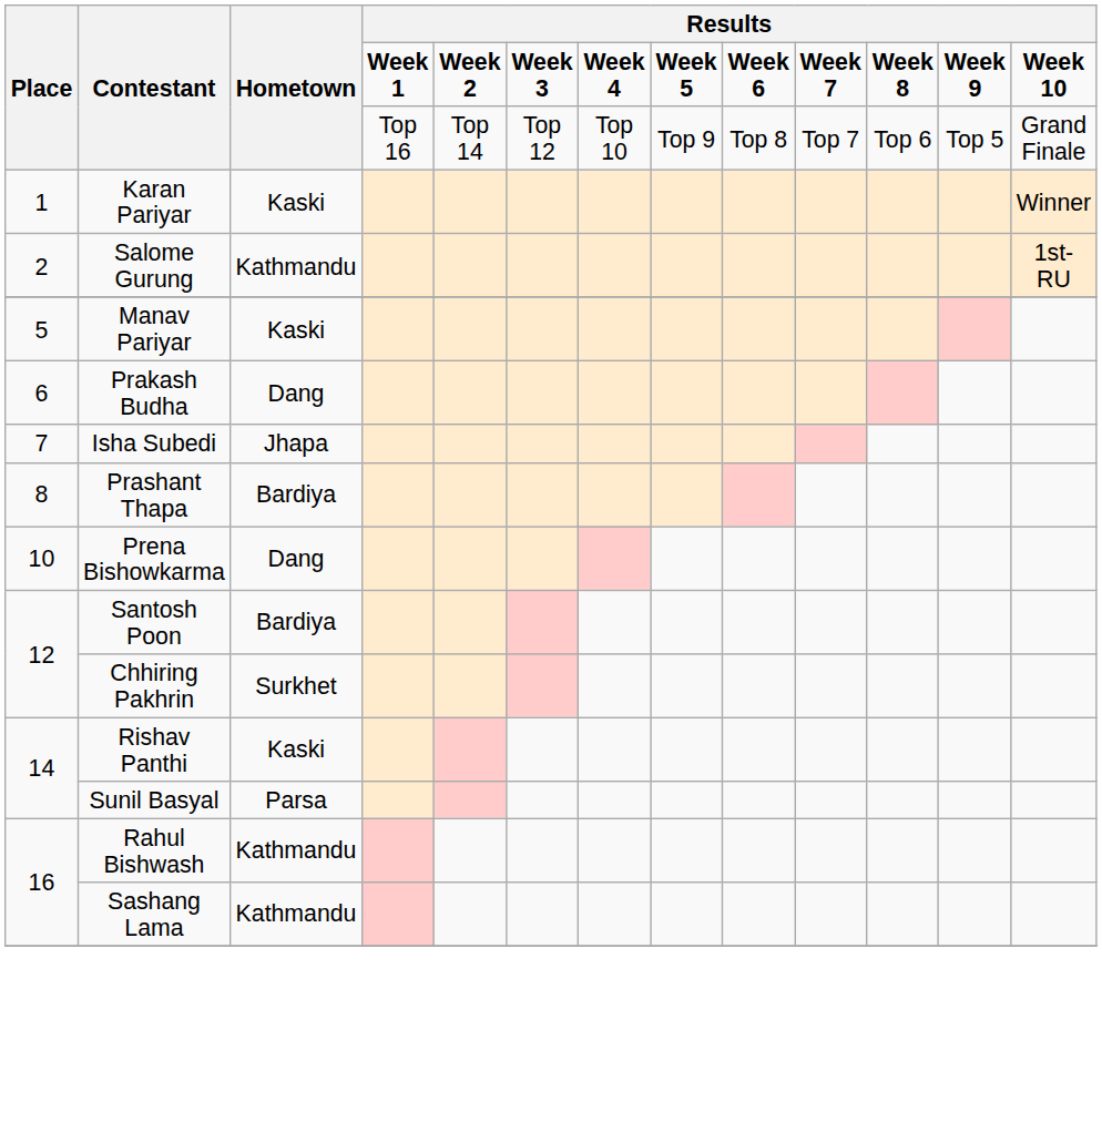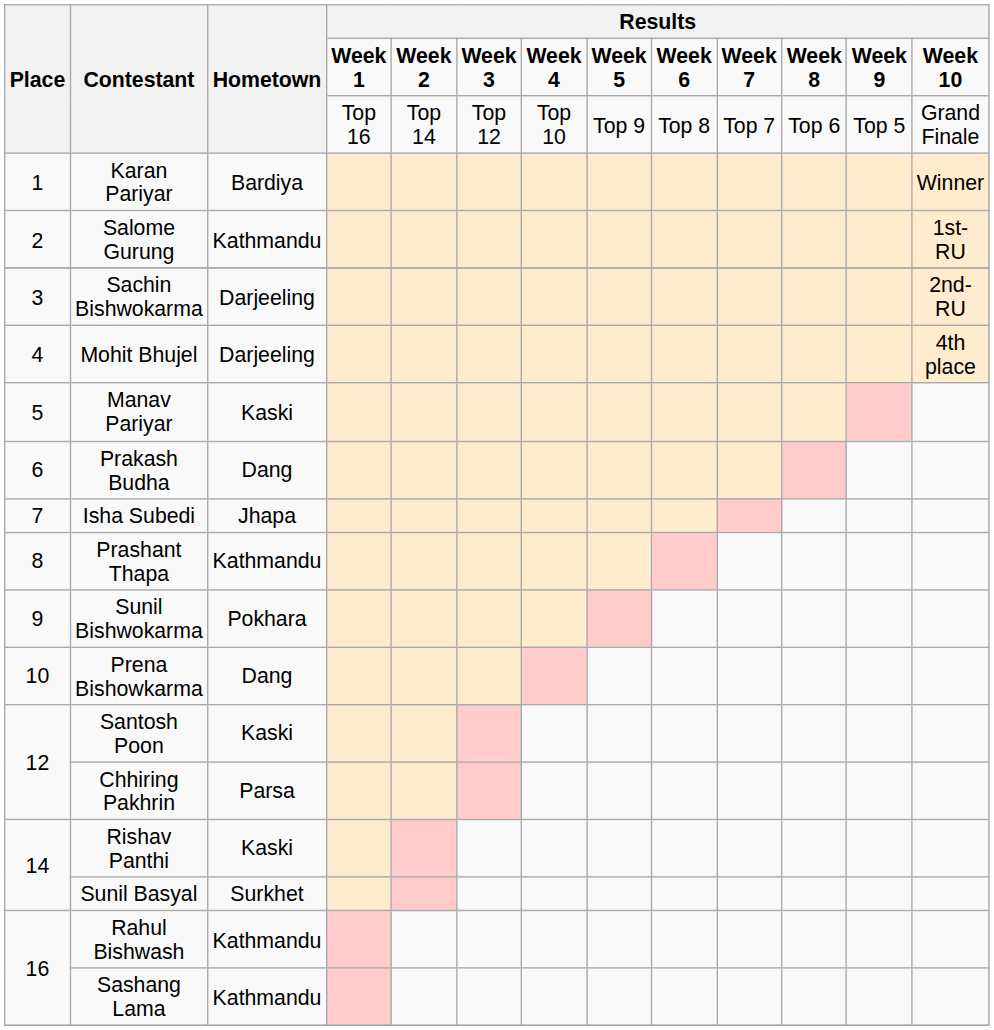Karan Pariyar | Hometown: Kaski -> Bardiya
+ row: 3 | Sachin Bishwokarma | Darjeeling | 2nd- RU
+ row: 4 | Mohit Bhujel | Darjeeling | 4th place
Prashant Thapa | Hometown: Bardiya -> Kathmandu
+ row: 9 | Sunil Bishwokarma | Pokhara
Santosh Poon | Hometown: Bardiya -> Kaski
Chhiring Pakhrin | Hometown: Surkhet -> Parsa
Sunil Basyal | Hometown: Parsa -> Surkhet
